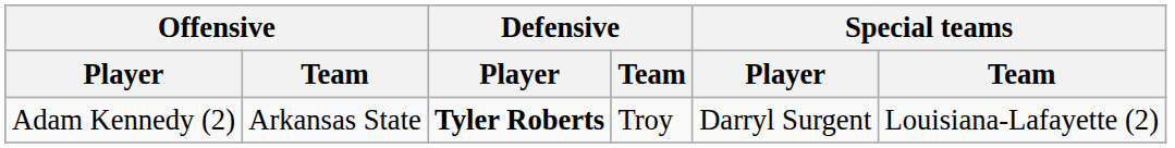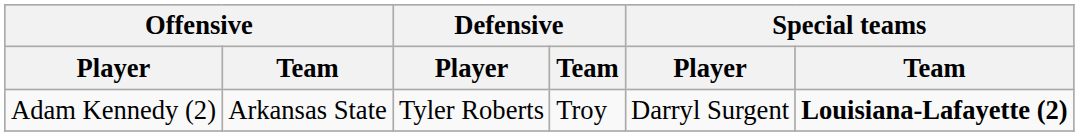Adam Kennedy (2) | Defensive / Player: bold -> normal
Adam Kennedy (2) | Special teams / Team: normal -> bold
